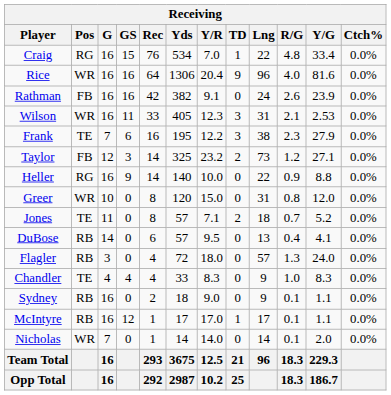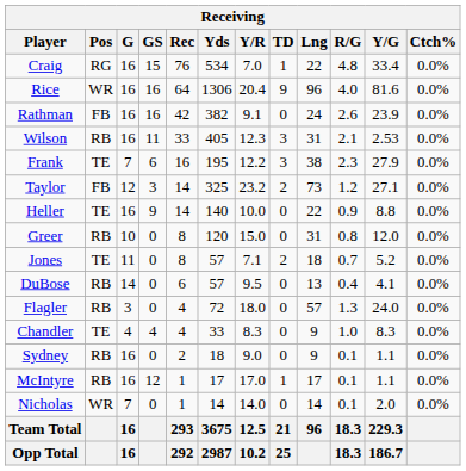Wilson | Pos: WR -> RB
Heller | Pos: RG -> TE
Greer | Pos: WR -> RB
